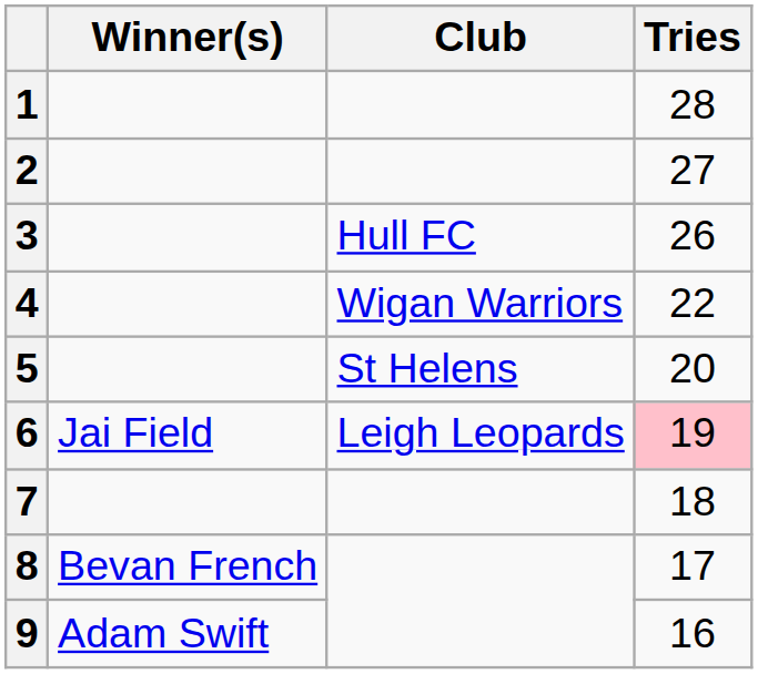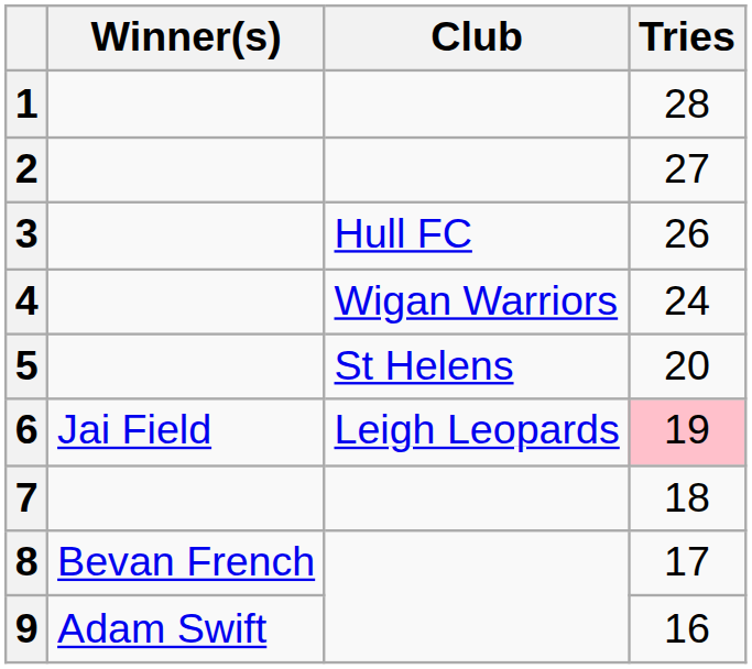4 | Tries: 22 -> 24
